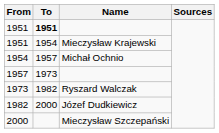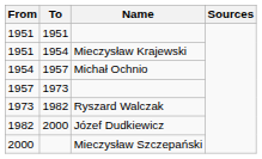row 2 | To: bold -> normal
